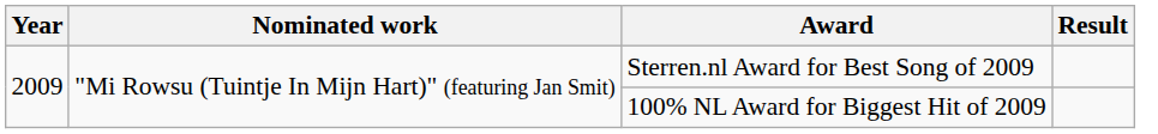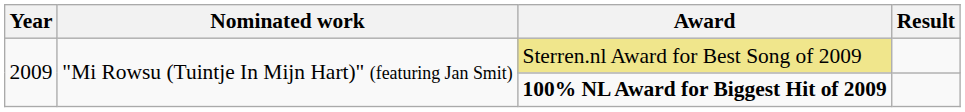Sterren.nl Award for Best Song of 2009 | Award: no background -> khaki background
100% NL Award for Biggest Hit of 2009 | Award: normal -> bold
